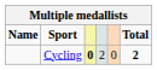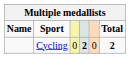Cycling | column 3: bold -> normal
Cycling | column 4: normal -> bold
